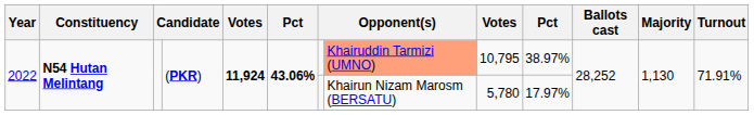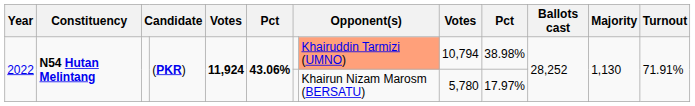row 2 | column 9: 10,795 -> 10,794
row 2 | column 10: 38.97% -> 38.98%
